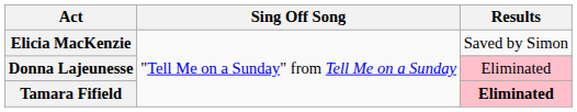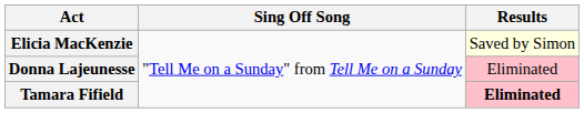Elicia MacKenzie | Results: no background -> lightyellow background
